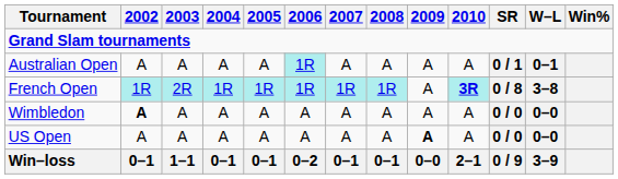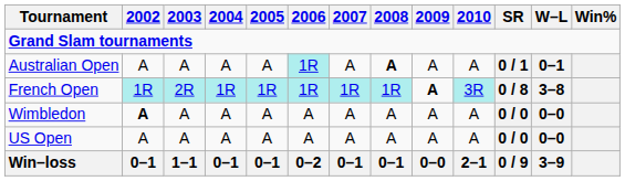Australian Open | 2008: normal -> bold
French Open | 2009: normal -> bold
French Open | 2010: bold -> normal
US Open | 2009: bold -> normal
